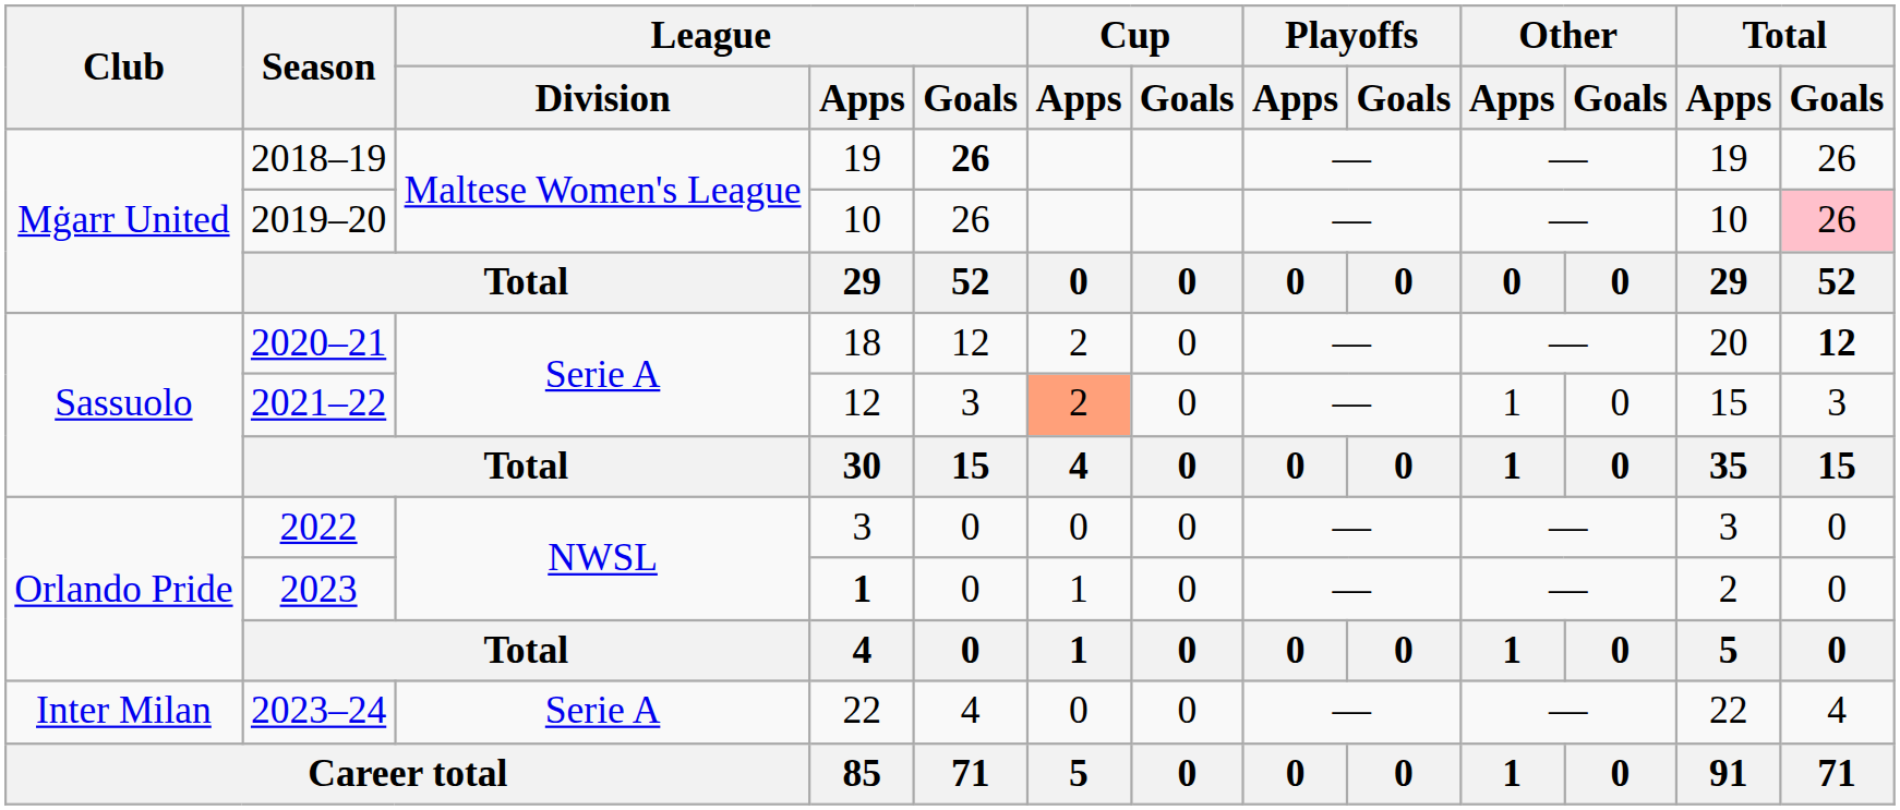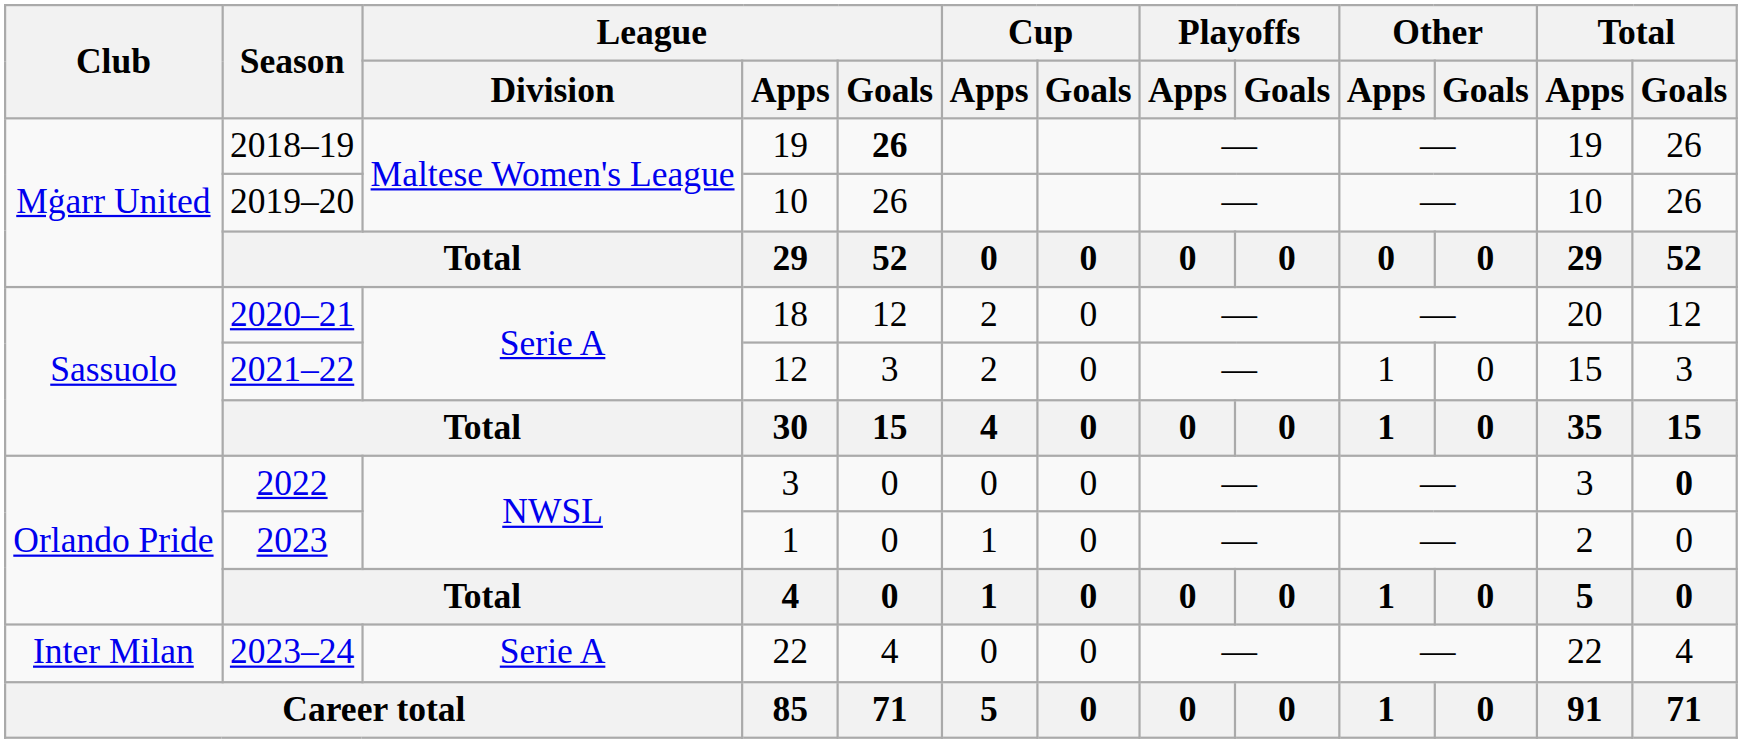2019–20 | Total / Goals: pink background -> no background
2020–21 | Total / Goals: bold -> normal
2021–22 | Cup / Apps: lightsalmon background -> no background
2022 | Total / Goals: normal -> bold
2023 | League / Apps: bold -> normal
